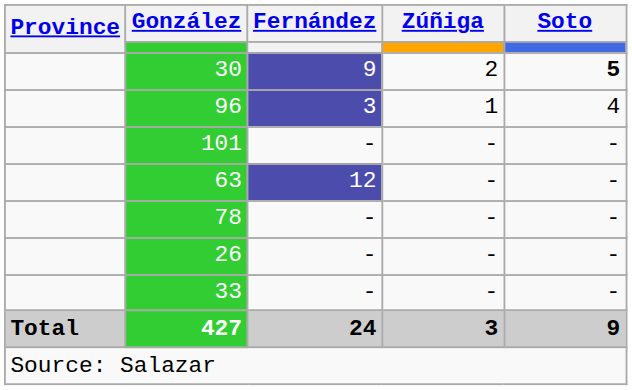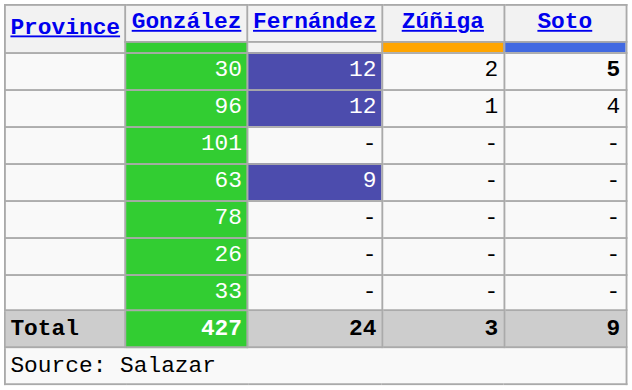30 | Fernández: 9 -> 12
96 | Fernández: 3 -> 12
63 | Fernández: 12 -> 9
